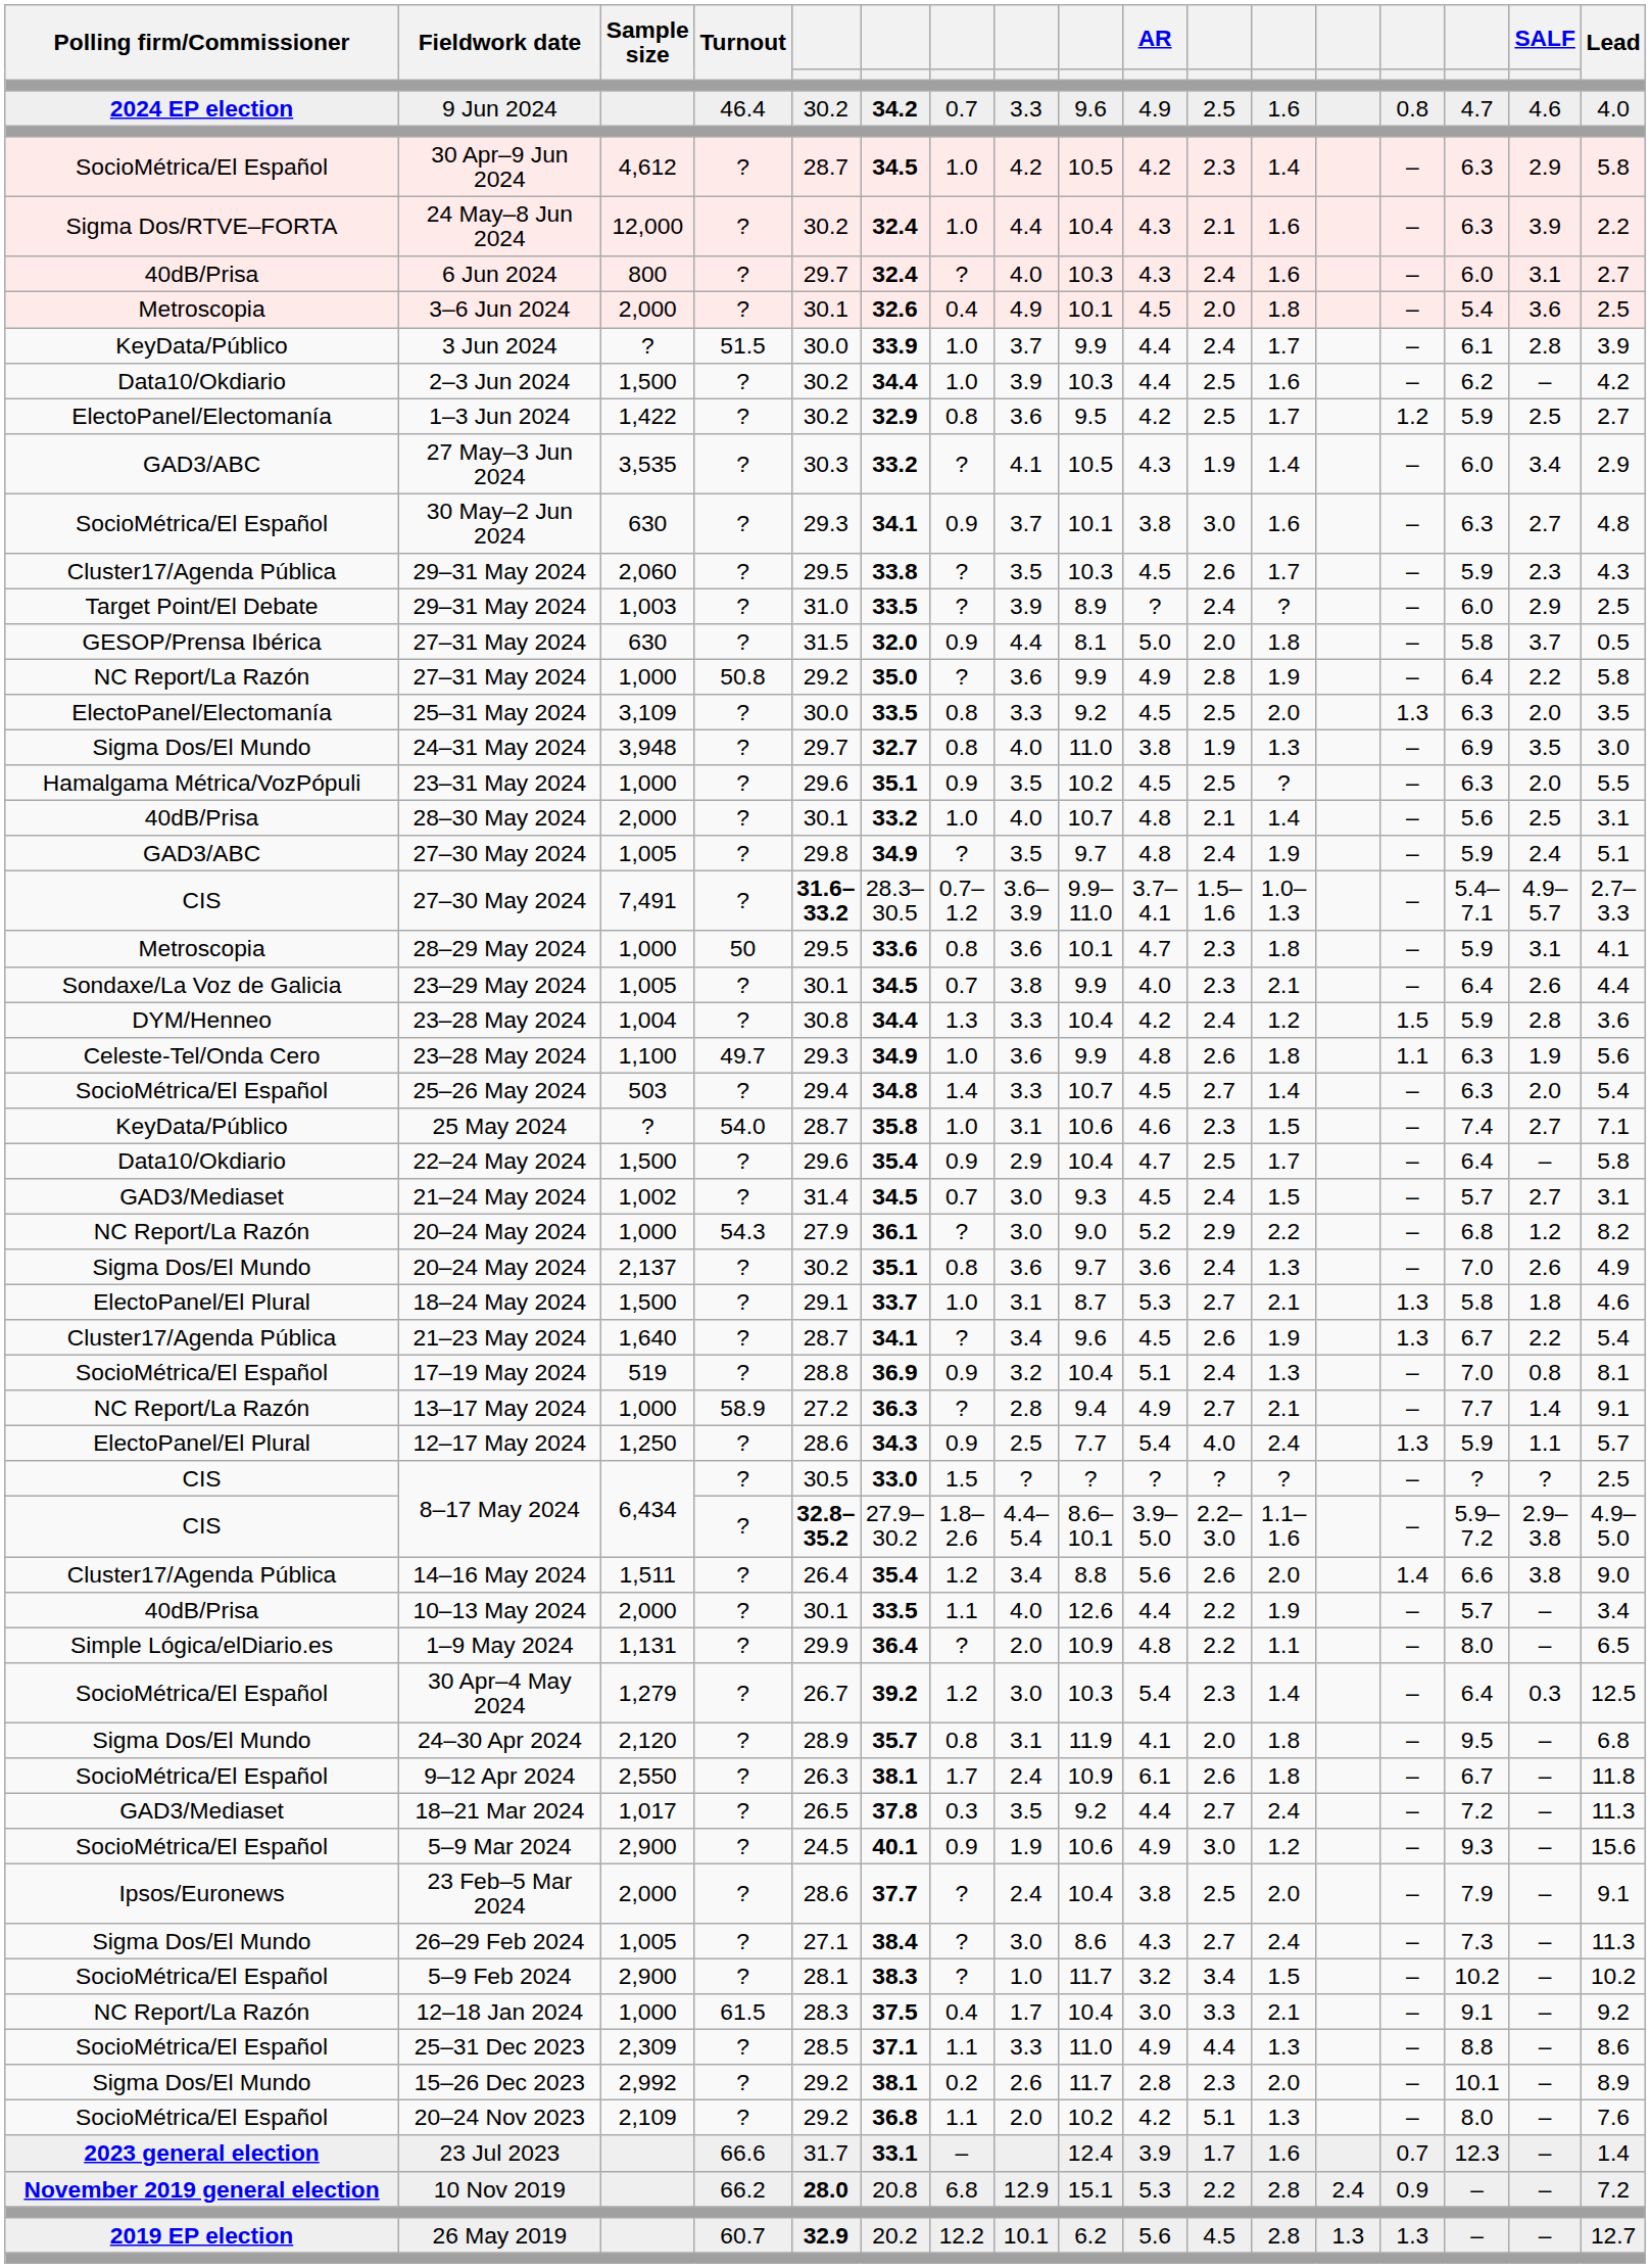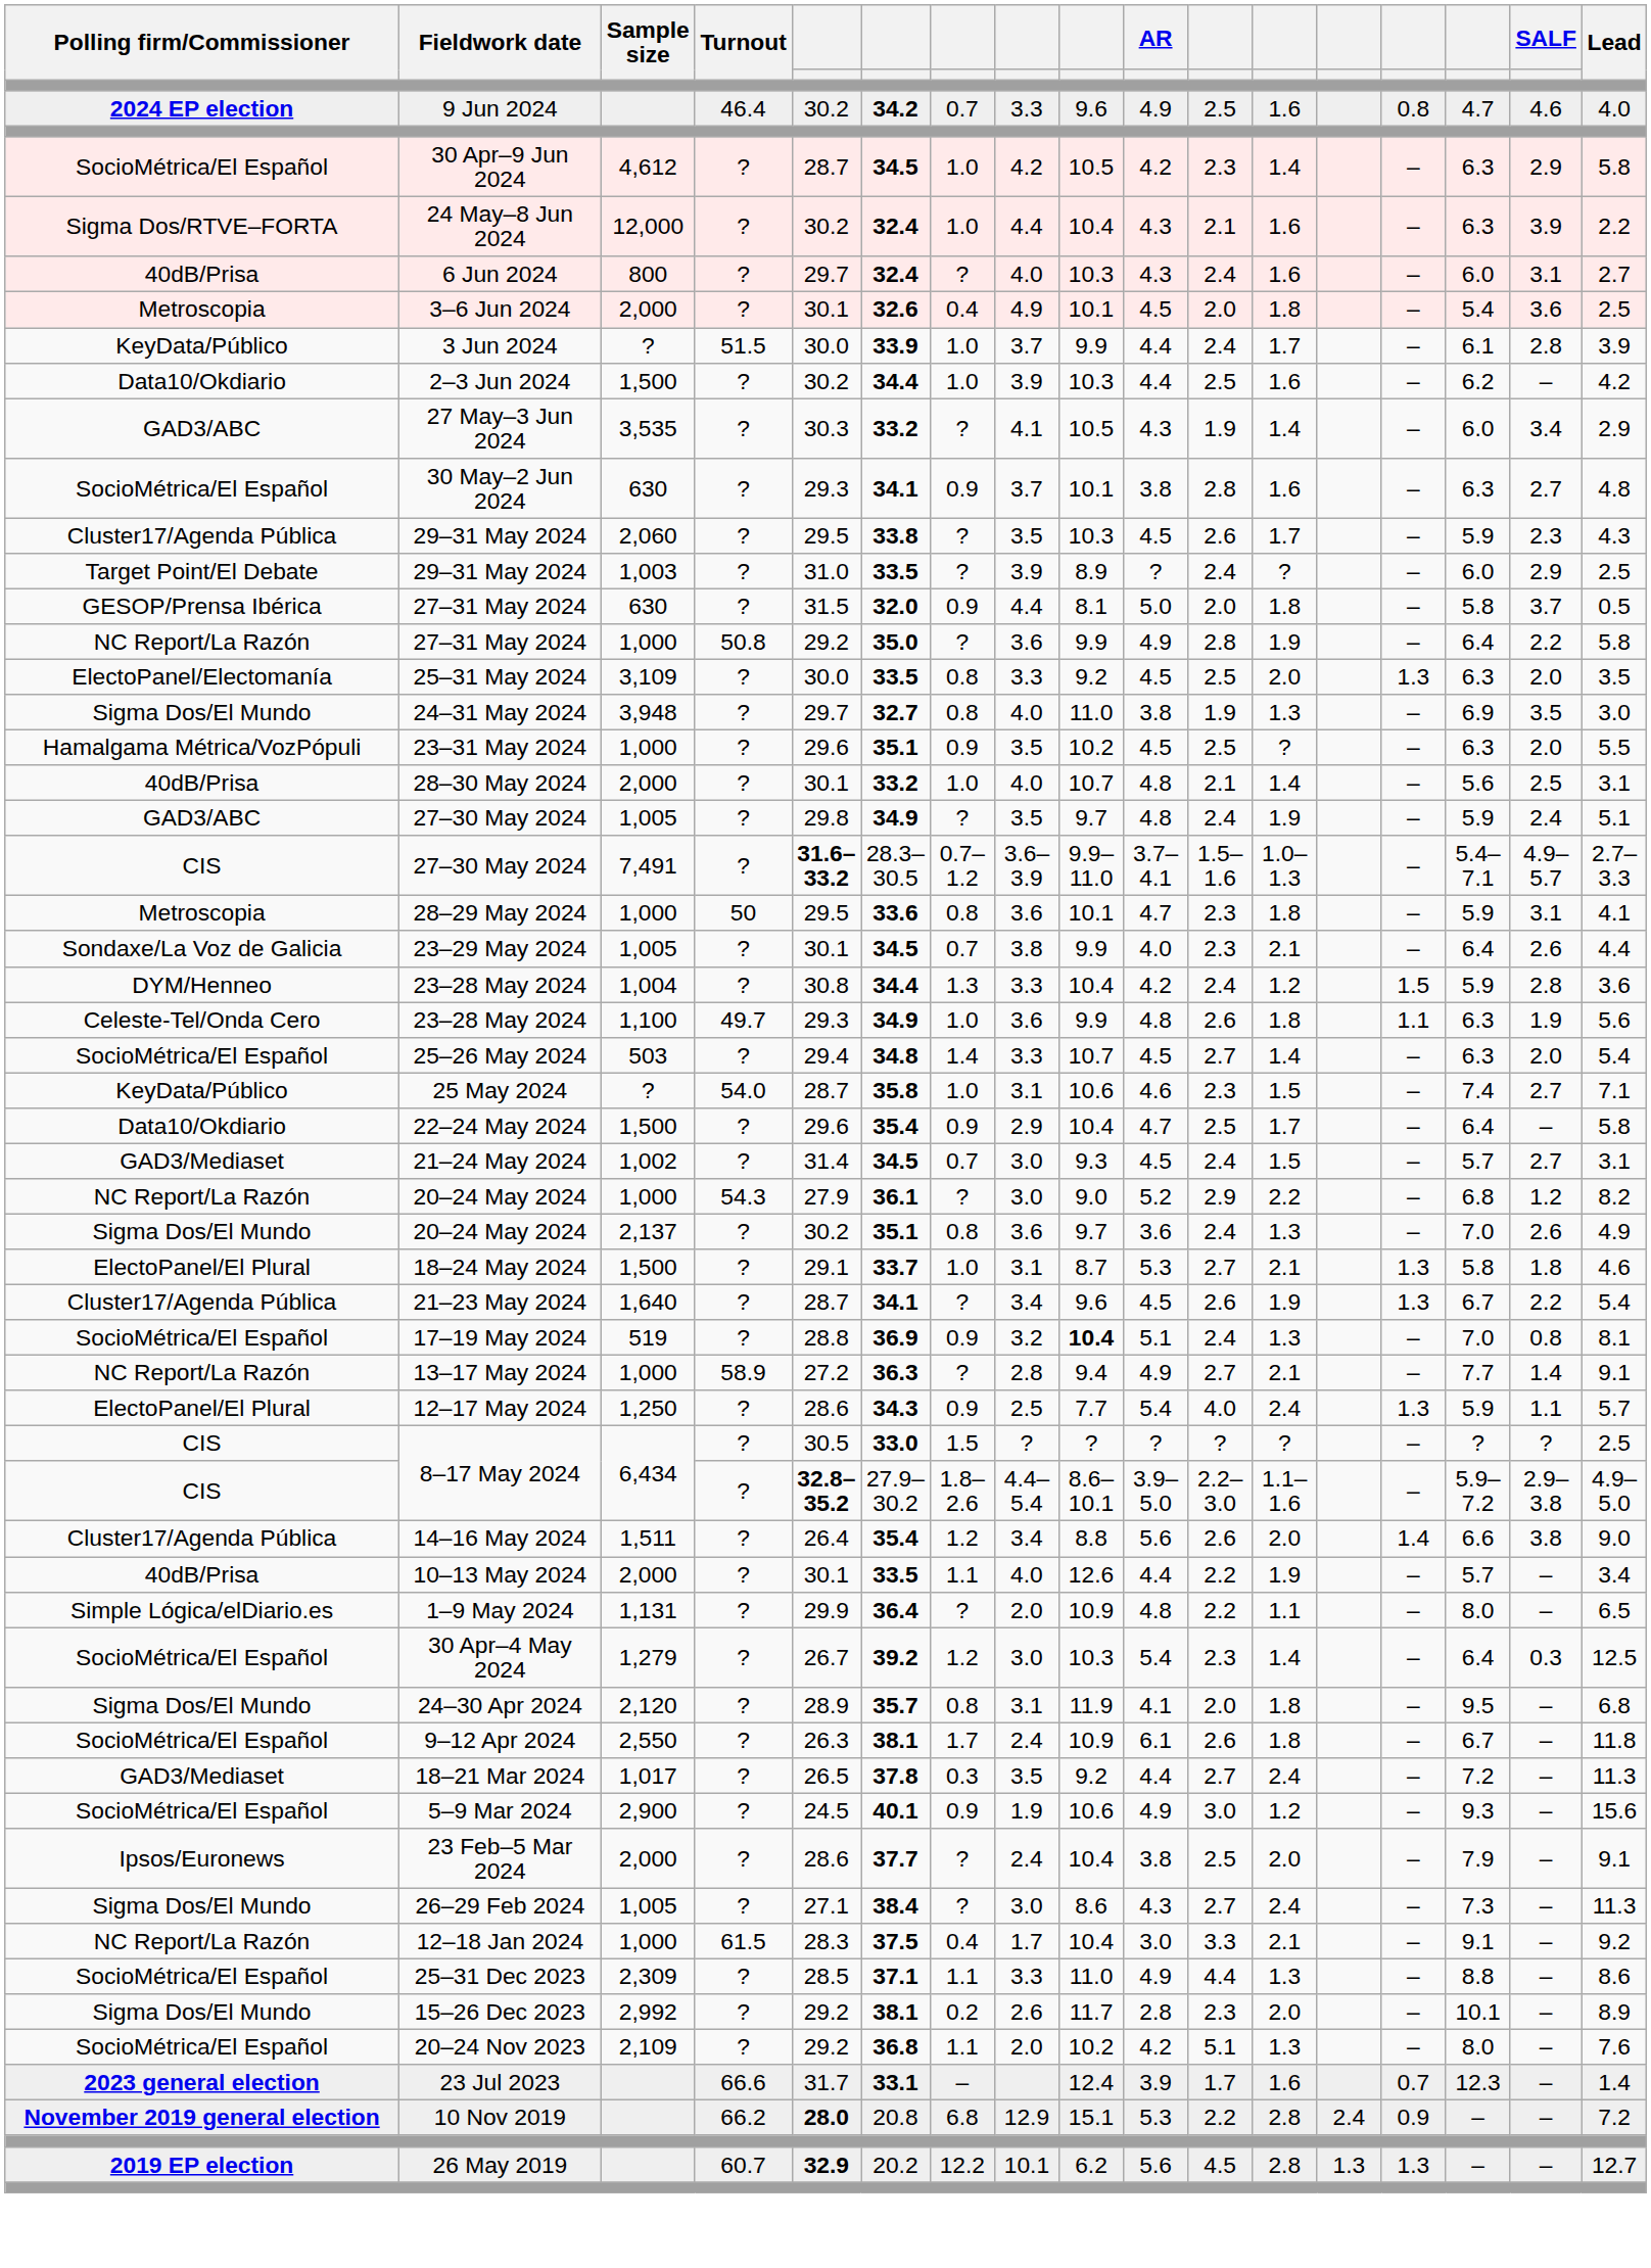- row: ElectoPanel/Electomanía | 1–3 Jun 2024 | 1,422 | ? | 30.2 | 32.9 | 0.8 | 3.6 | 9.5 | 4.2 | 2.5 | 1.7 | 1.2 | 5.9 | 2.5 | 2.7
30 May–2 Jun 2024 | column 11: 3.0 -> 2.8
17–19 May 2024 | column 9: normal -> bold
- row: SocioMétrica/El Español | 5–9 Feb 2024 | 2,900 | ? | 28.1 | 38.3 | ? | 1.0 | 11.7 | 3.2 | 3.4 | 1.5 | – | 10.2 | – | 10.2
